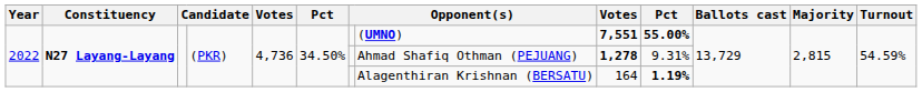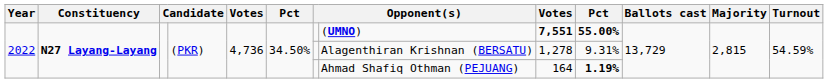row 3 | column 8: Ahmad Shafiq Othman (PEJUANG) -> Alagenthiran Krishnan (BERSATU)
row 3 | column 9: bold -> normal
row 4 | column 8: Alagenthiran Krishnan (BERSATU) -> Ahmad Shafiq Othman (PEJUANG)
